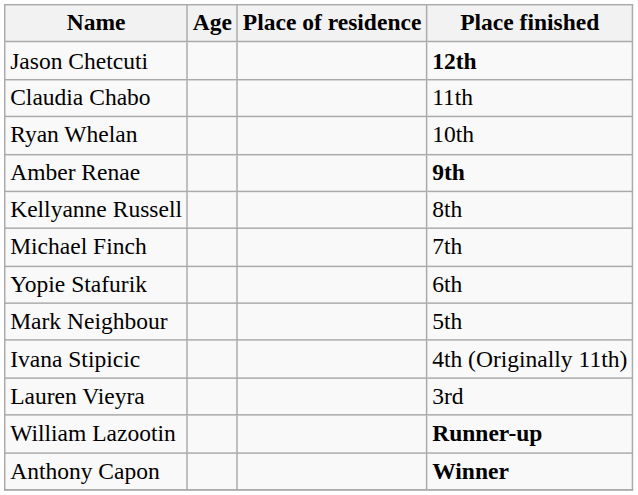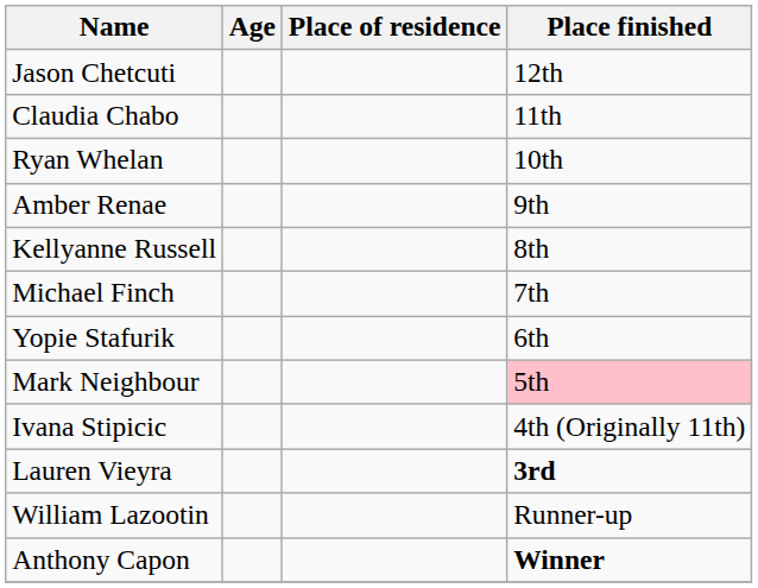Jason Chetcuti | Place finished: bold -> normal
Amber Renae | Place finished: bold -> normal
Mark Neighbour | Place finished: no background -> pink background
Lauren Vieyra | Place finished: normal -> bold
William Lazootin | Place finished: bold -> normal
